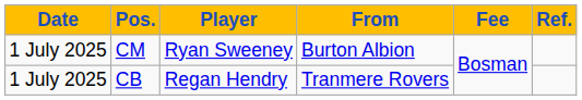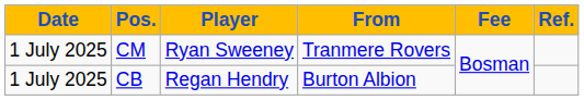CM | From: Burton Albion -> Tranmere Rovers
CB | From: Tranmere Rovers -> Burton Albion
